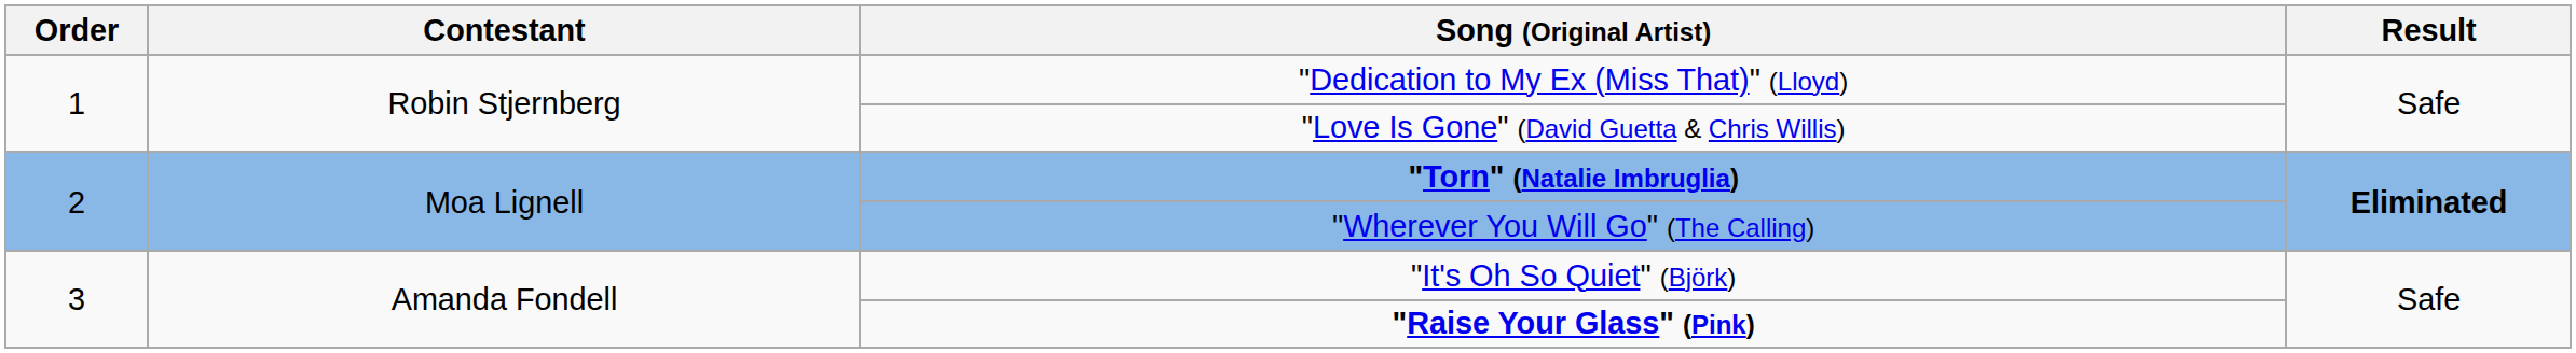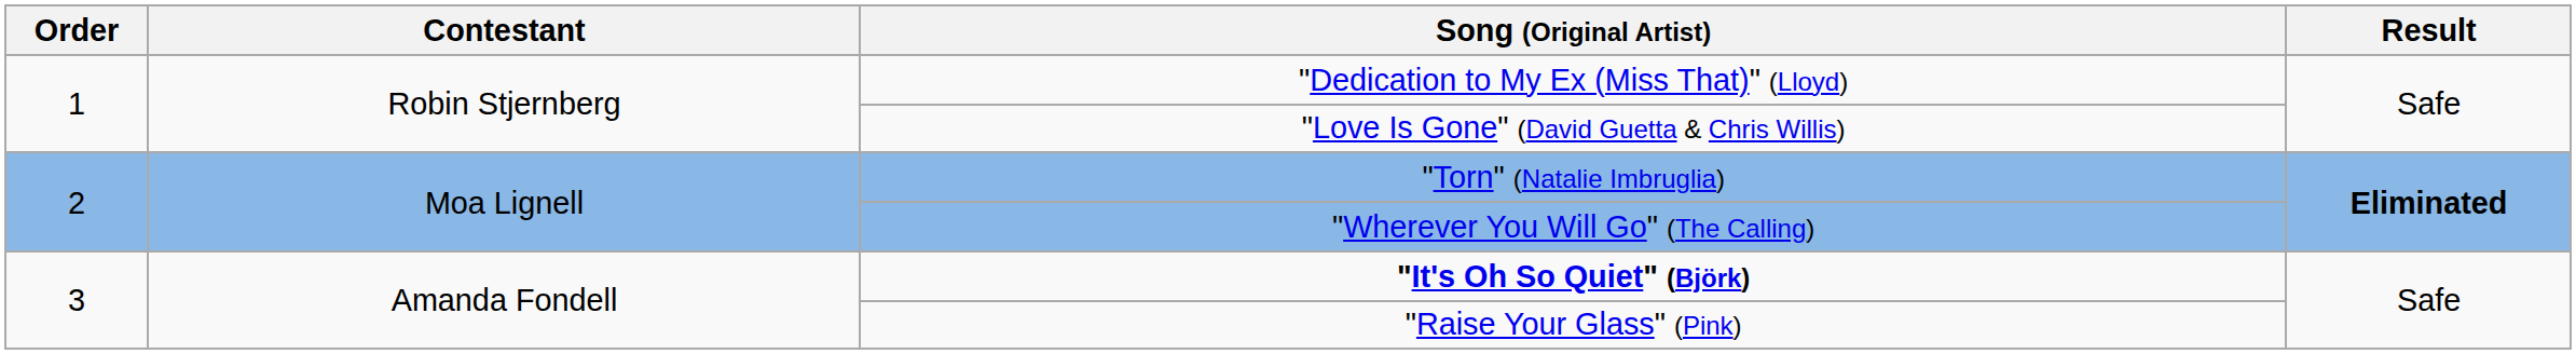"Torn" (Natalie Imbruglia) | Song (Original Artist): bold -> normal
"It's Oh So Quiet" (Björk) | Song (Original Artist): normal -> bold
"Raise Your Glass" (Pink) | Song (Original Artist): bold -> normal
